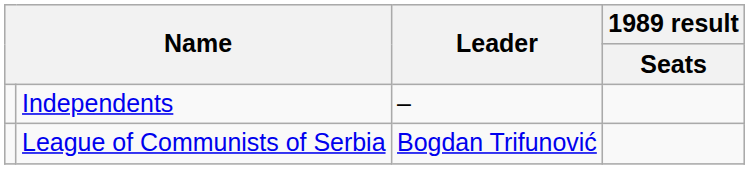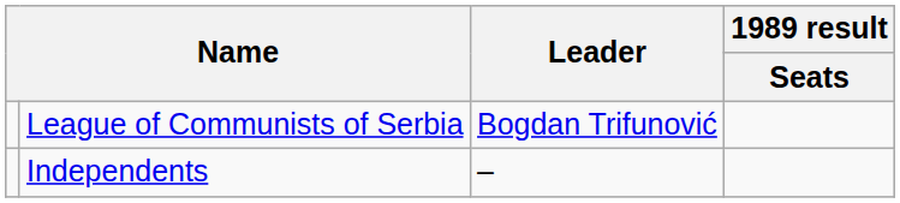rows swapped: League of Communists of Serbia <-> Independents
